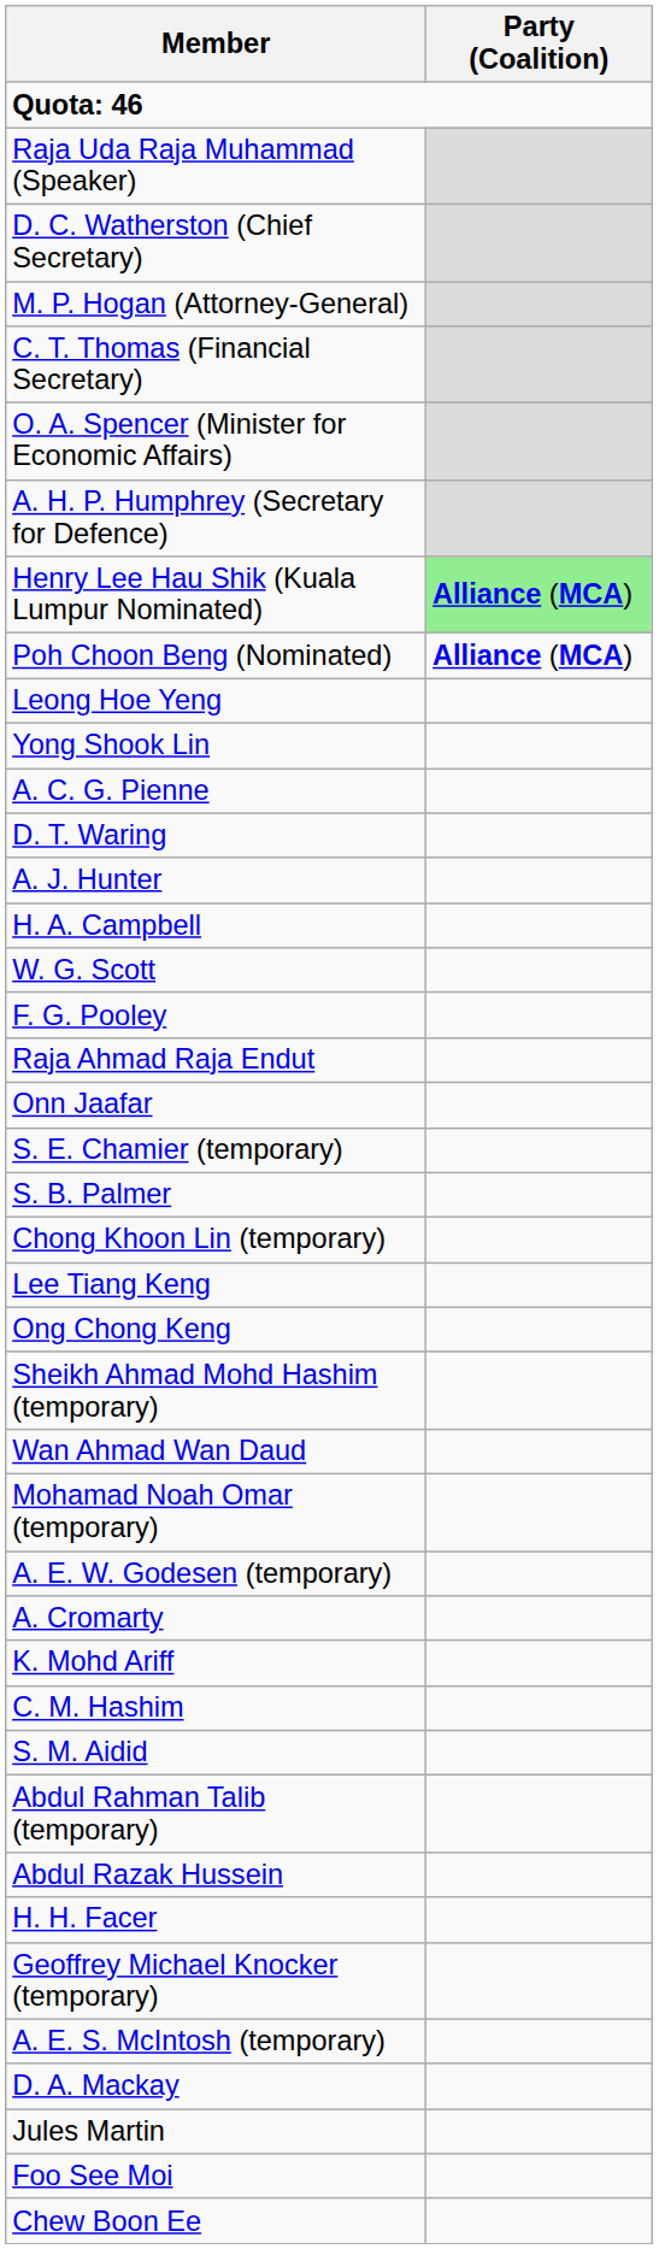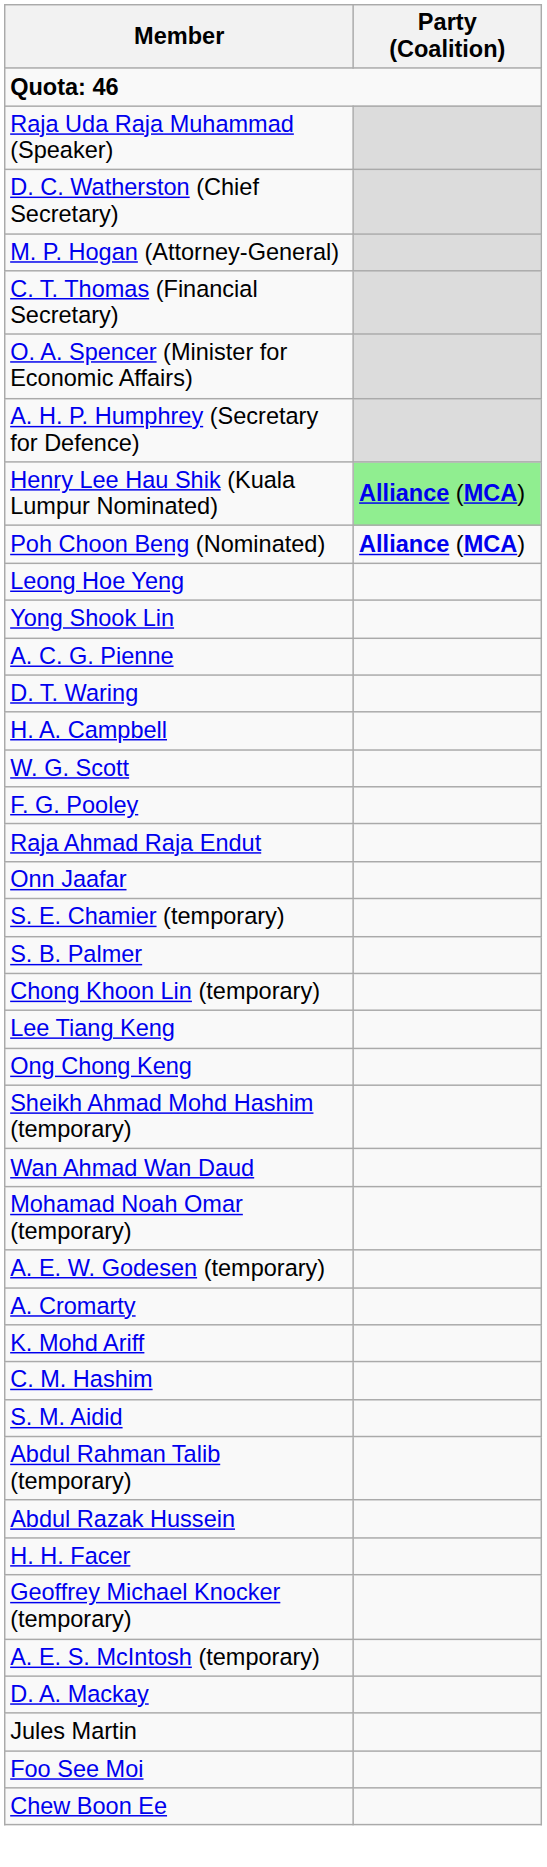- row: A. J. Hunter
